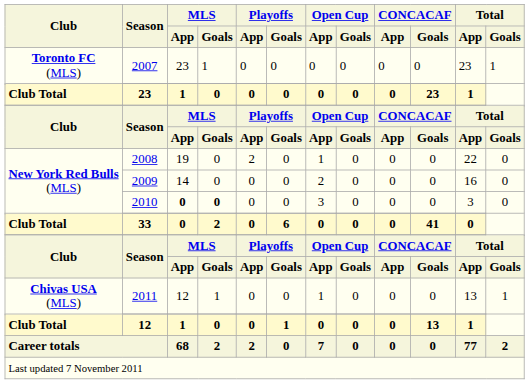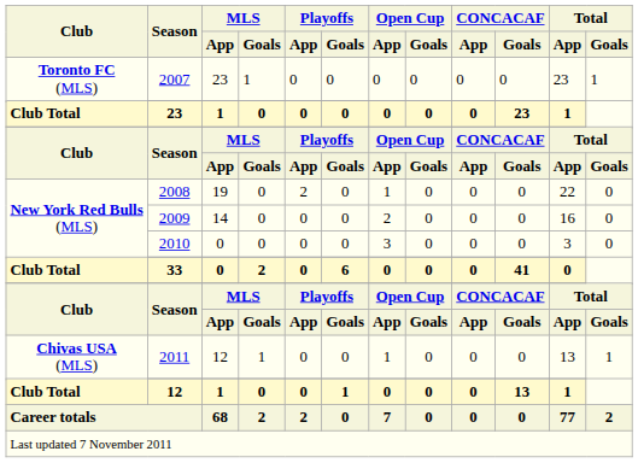2010 | MLS / App: bold -> normal
2010 | MLS / Goals: bold -> normal
